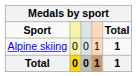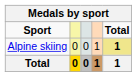Alpine skiing | Total: no background -> khaki background
